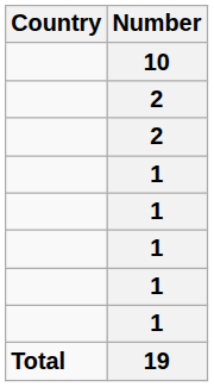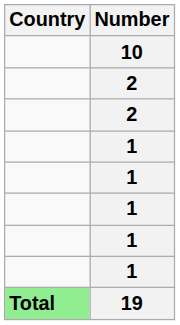row 10 | Country: no background -> lightgreen background
